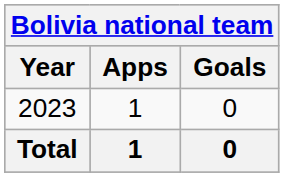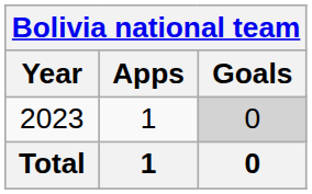2023 | Goals: no background -> lightgrey background
